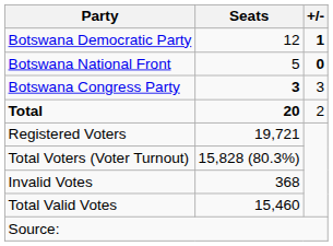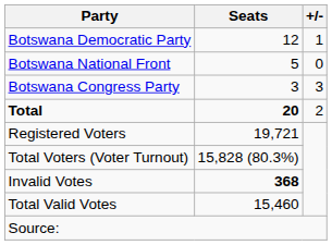Botswana Democratic Party | +/-: bold -> normal
Botswana National Front | +/-: bold -> normal
Botswana Congress Party | Seats: bold -> normal
Invalid Votes | Seats: normal -> bold
